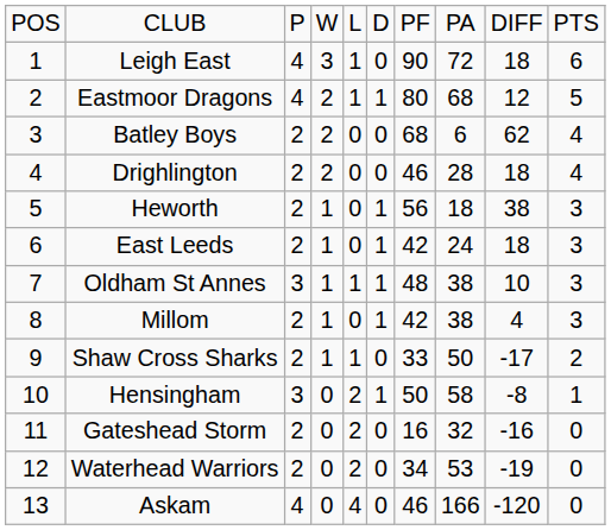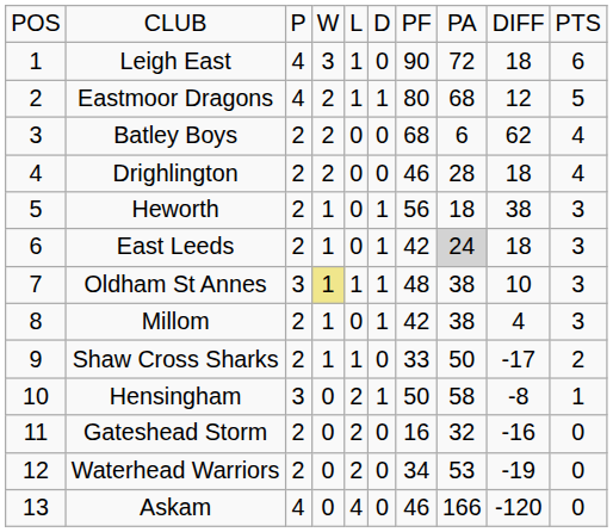East Leeds | column 8: no background -> lightgrey background
Oldham St Annes | column 4: no background -> khaki background
